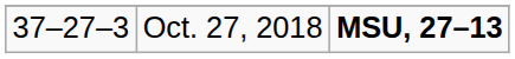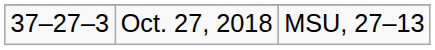Oct. 27, 2018 | column 3: bold -> normal
